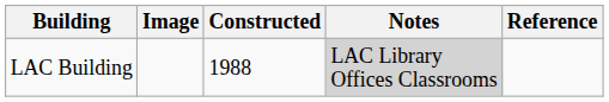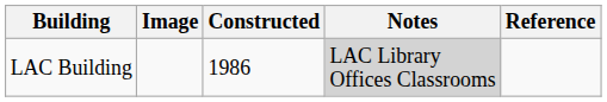LAC Building | Constructed: 1988 -> 1986
